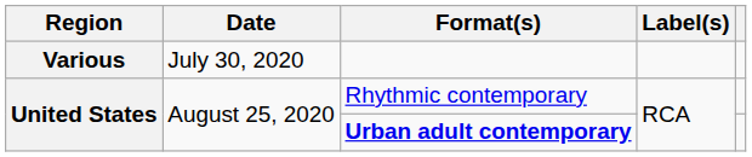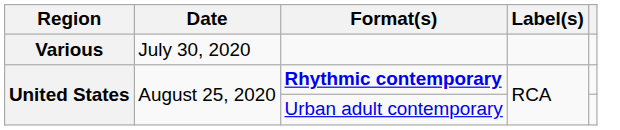Rhythmic contemporary | Format(s): normal -> bold
Urban adult contemporary | Format(s): bold -> normal
